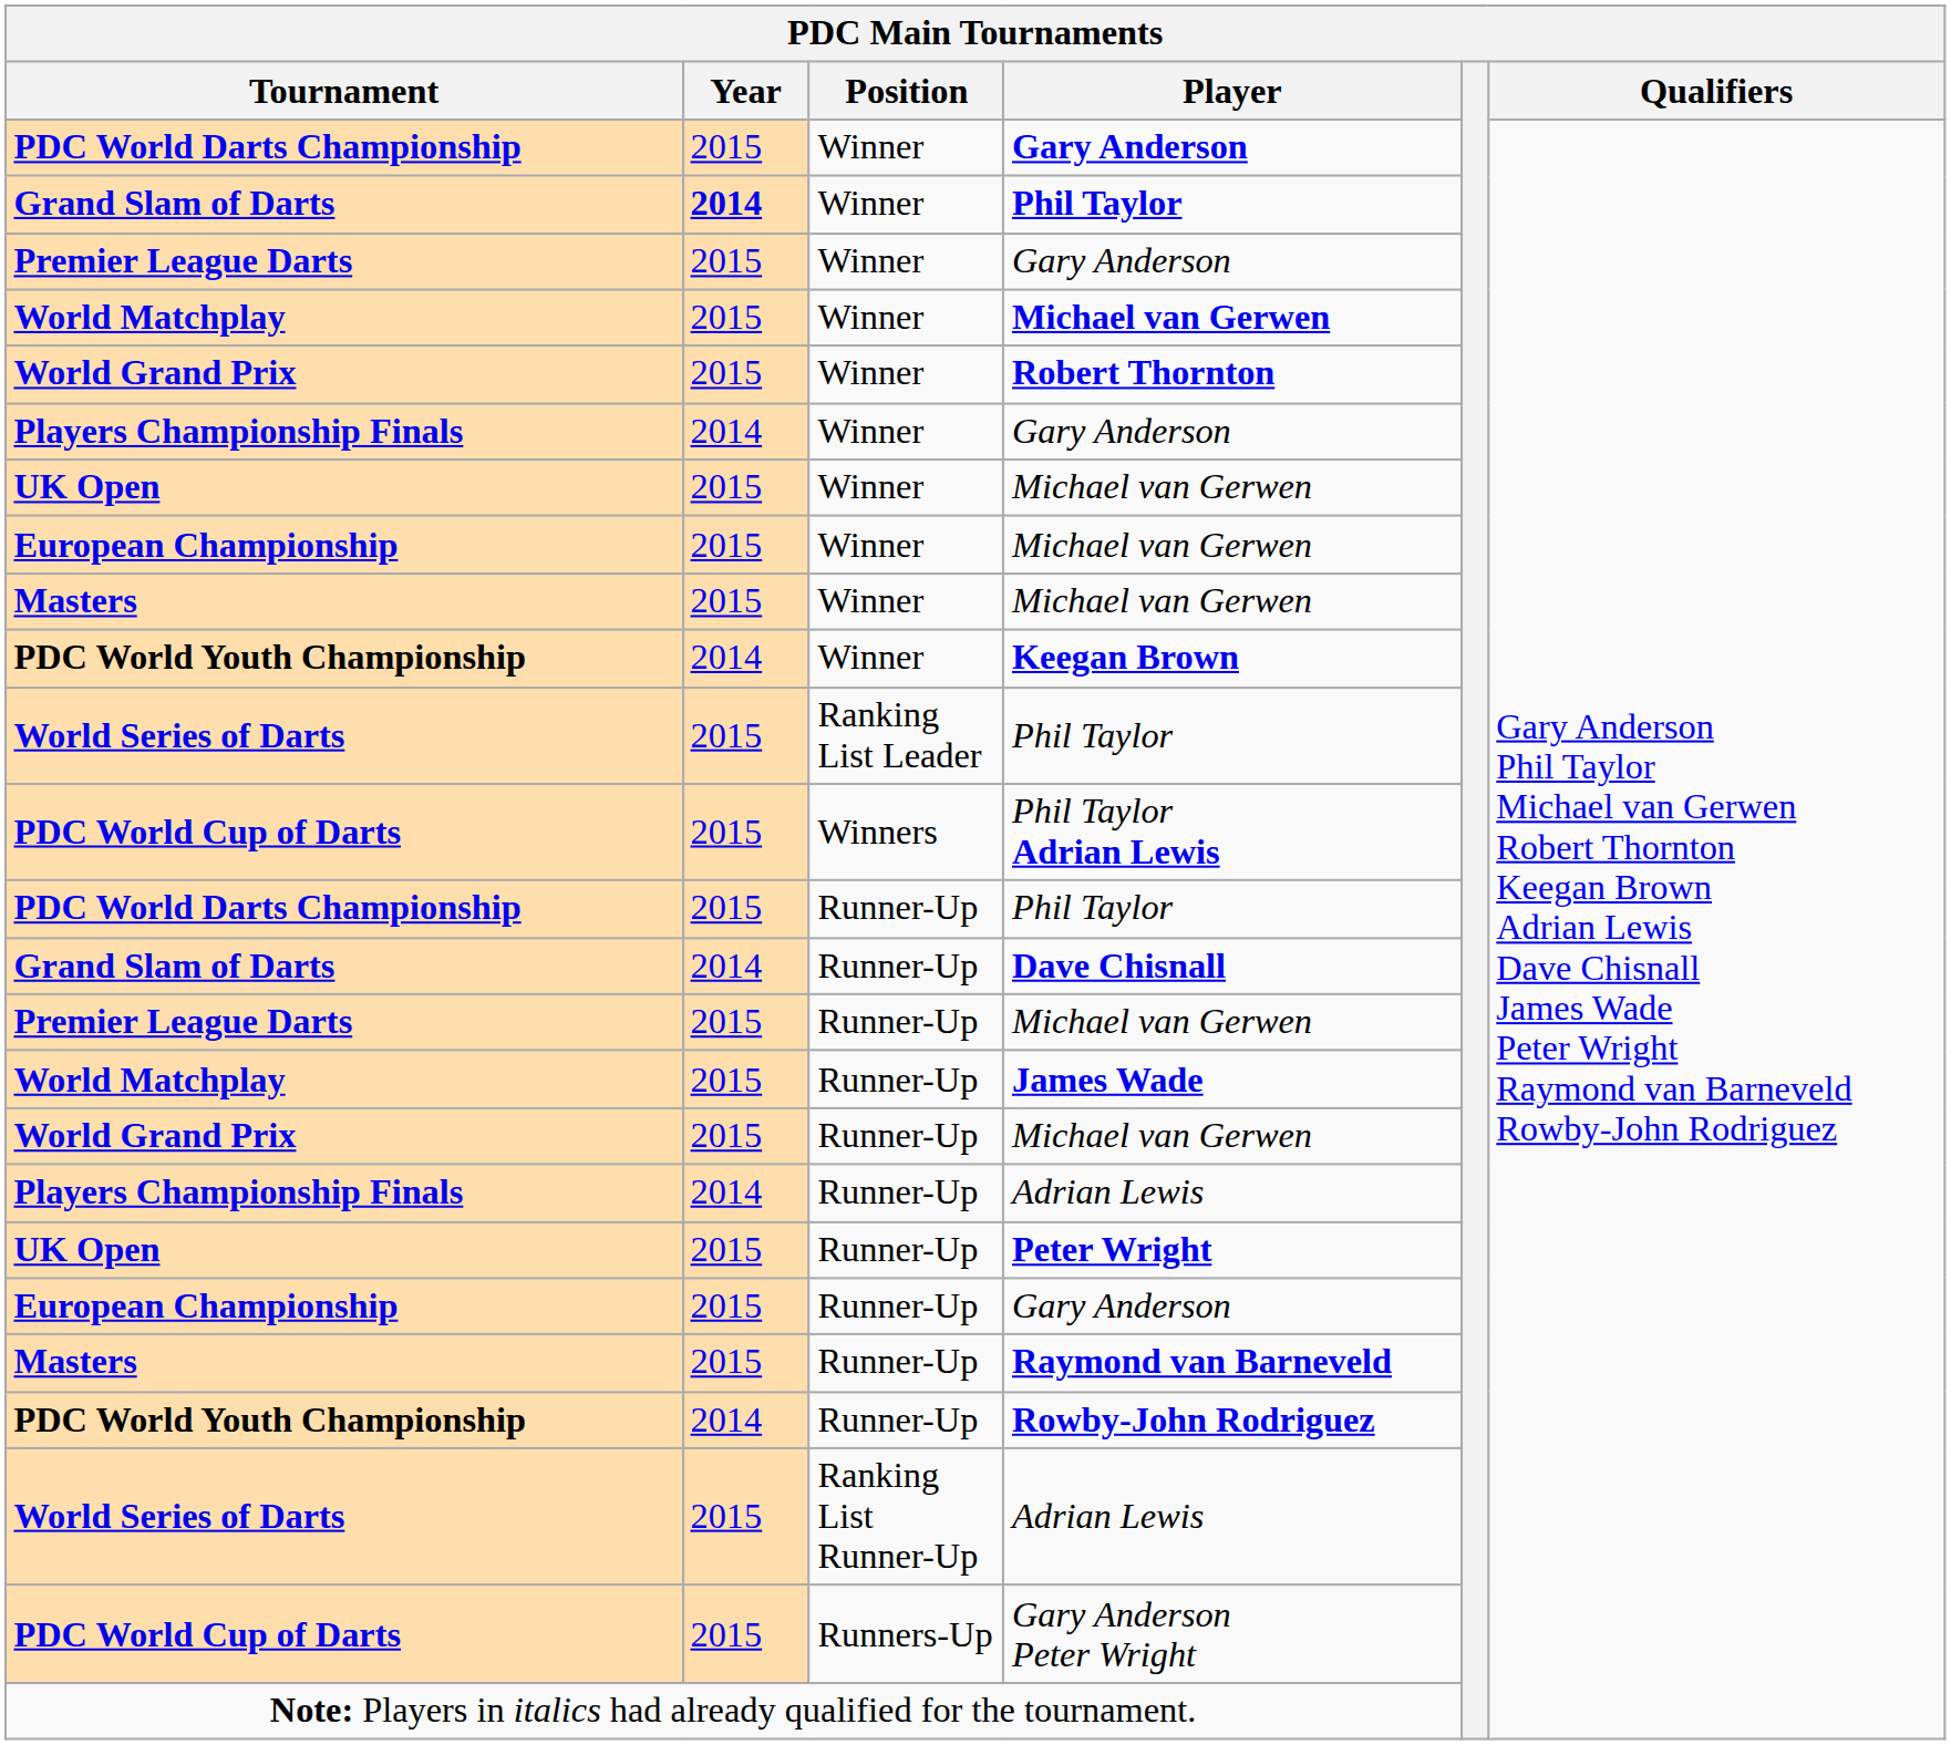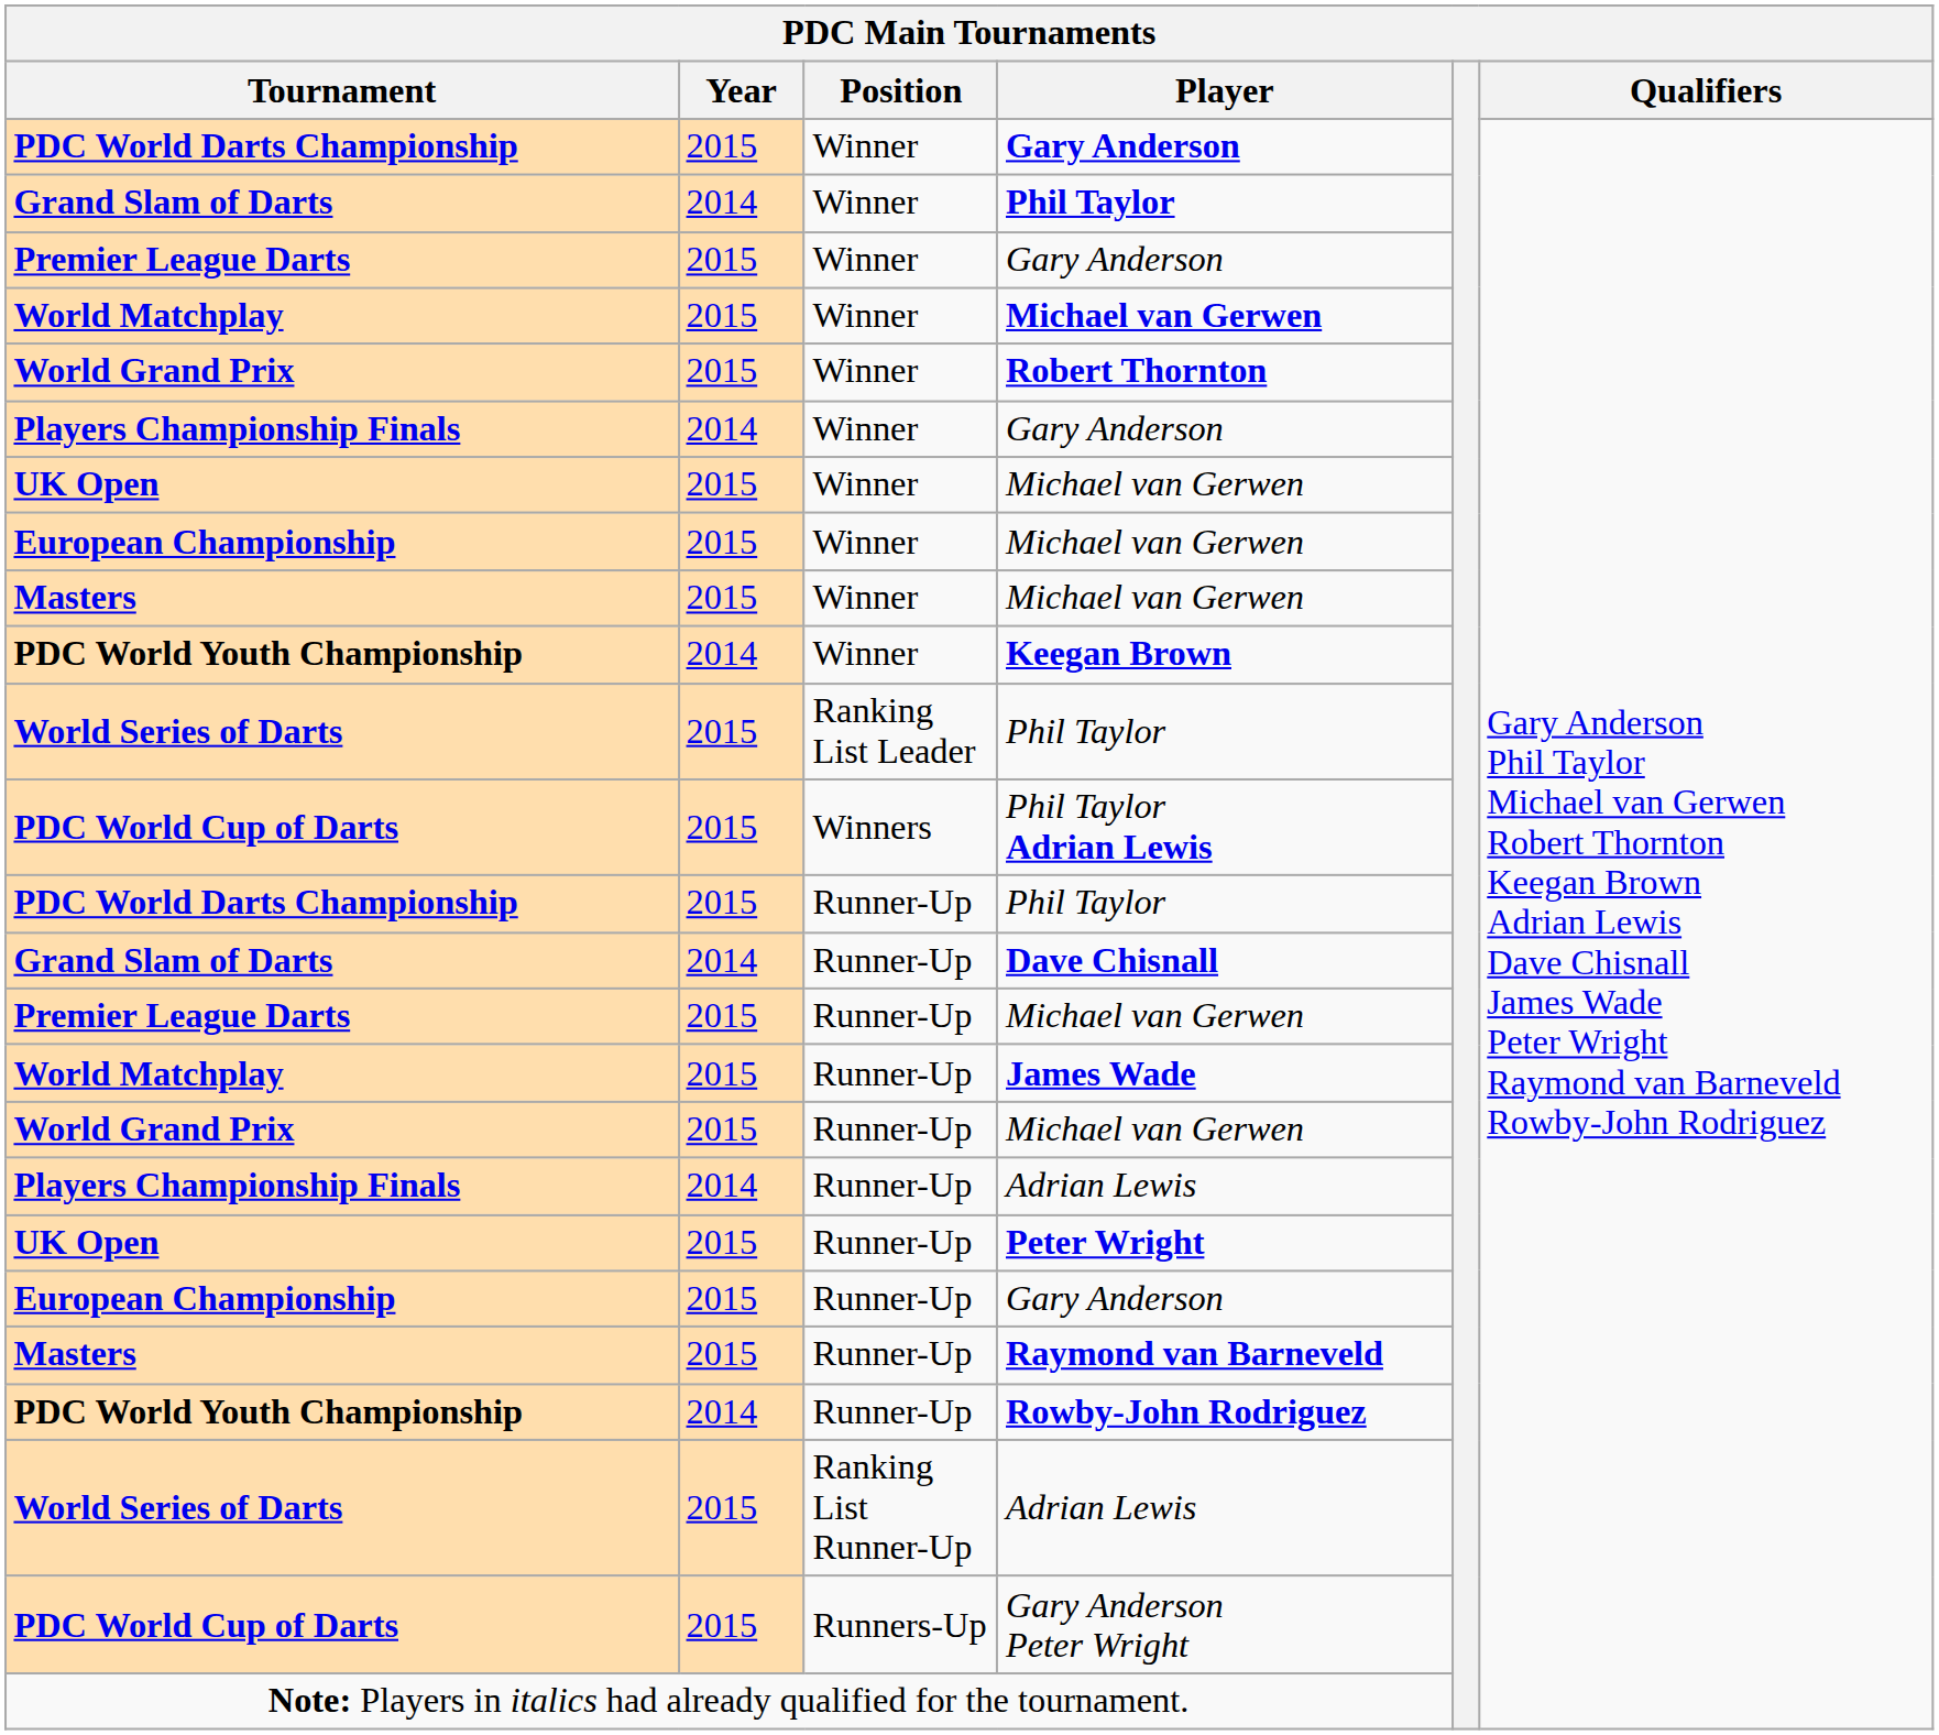Grand Slam of Darts / Phil Taylor | Year: bold -> normal
